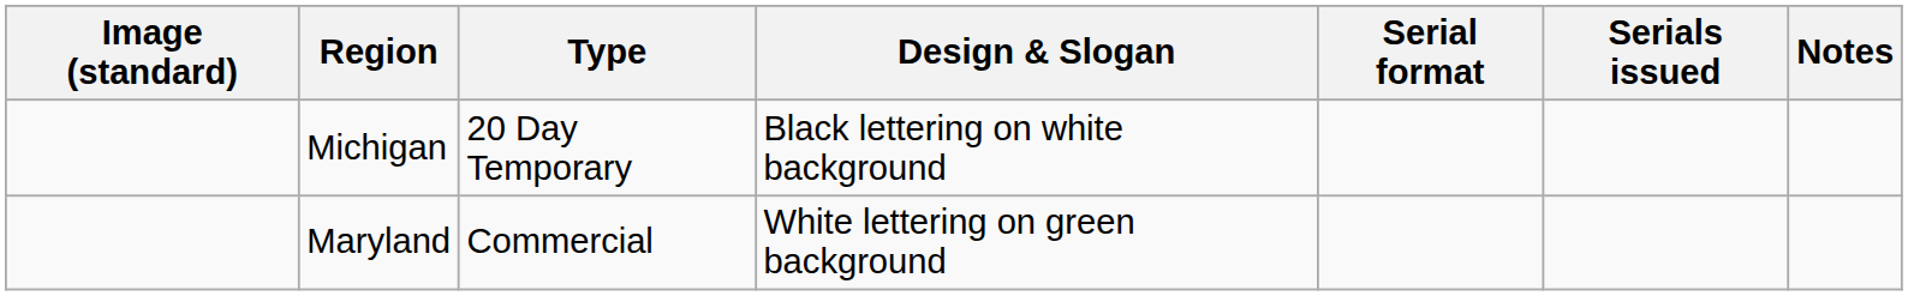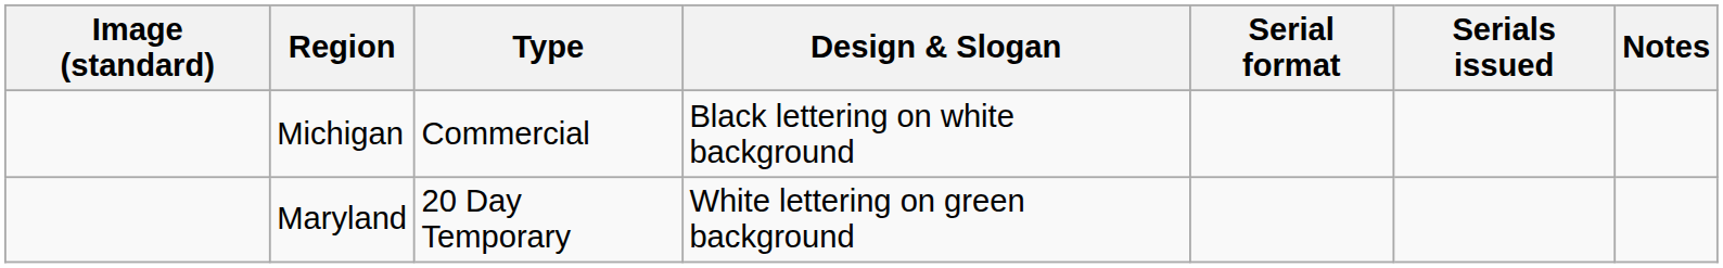Michigan | Type: 20 Day Temporary -> Commercial
Maryland | Type: Commercial -> 20 Day Temporary
